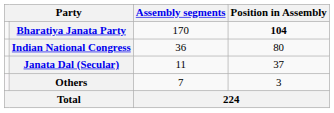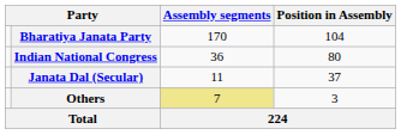Bharatiya Janata Party | Position in Assembly: bold -> normal
Others | Assembly segments: no background -> khaki background
